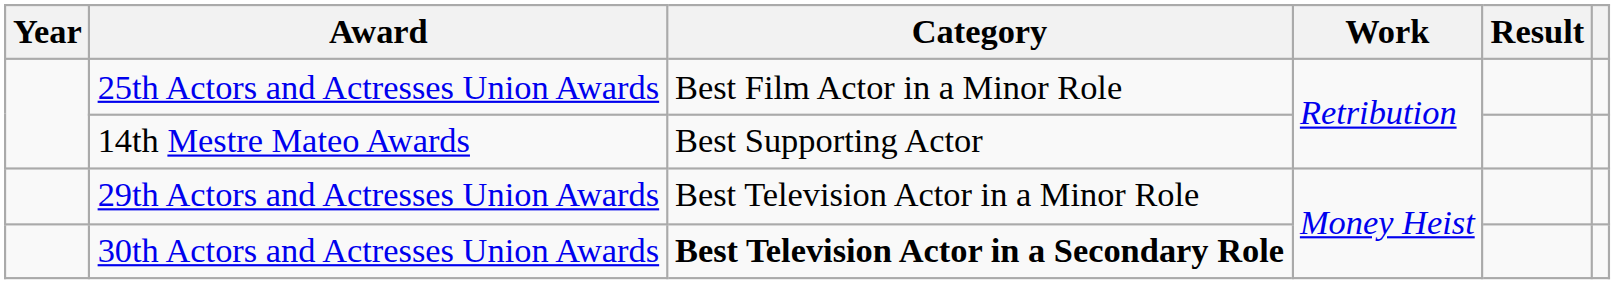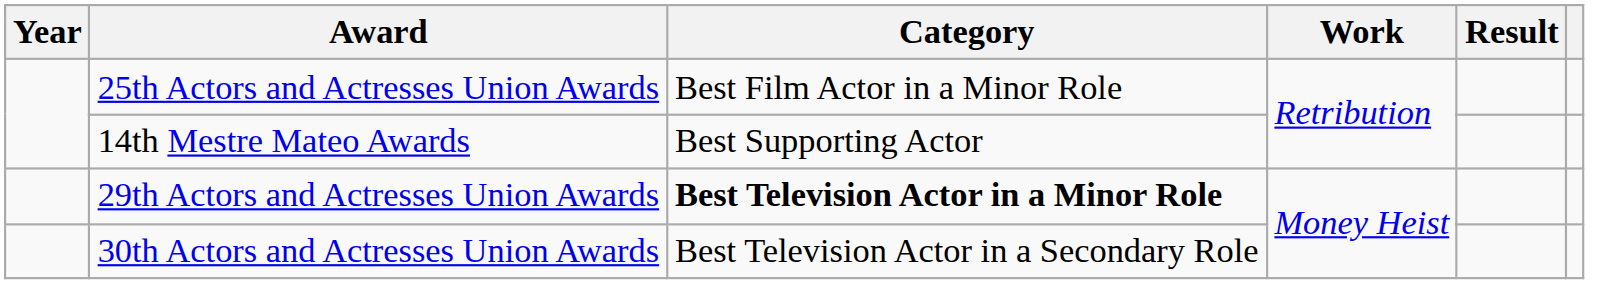29th Actors and Actresses Union Awards | Category: normal -> bold
30th Actors and Actresses Union Awards | Category: bold -> normal
